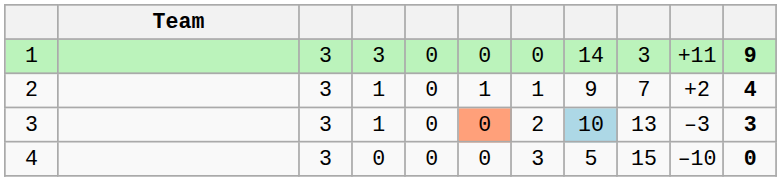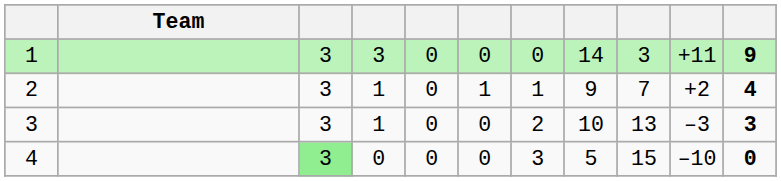row 4 | column 6: lightsalmon background -> no background
row 4 | column 8: lightblue background -> no background
row 5 | column 3: no background -> lightgreen background
